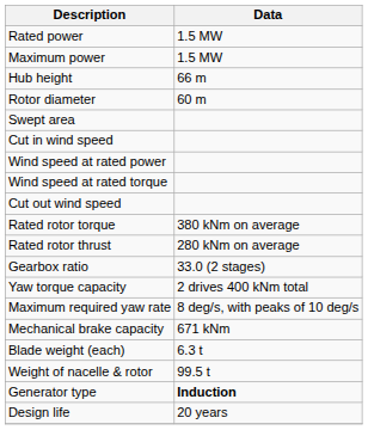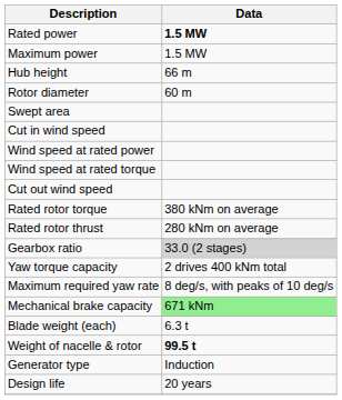Rated power | Data: normal -> bold
Gearbox ratio | Data: no background -> lightgrey background
Mechanical brake capacity | Data: no background -> lightgreen background
Weight of nacelle & rotor | Data: normal -> bold
Generator type | Data: bold -> normal
